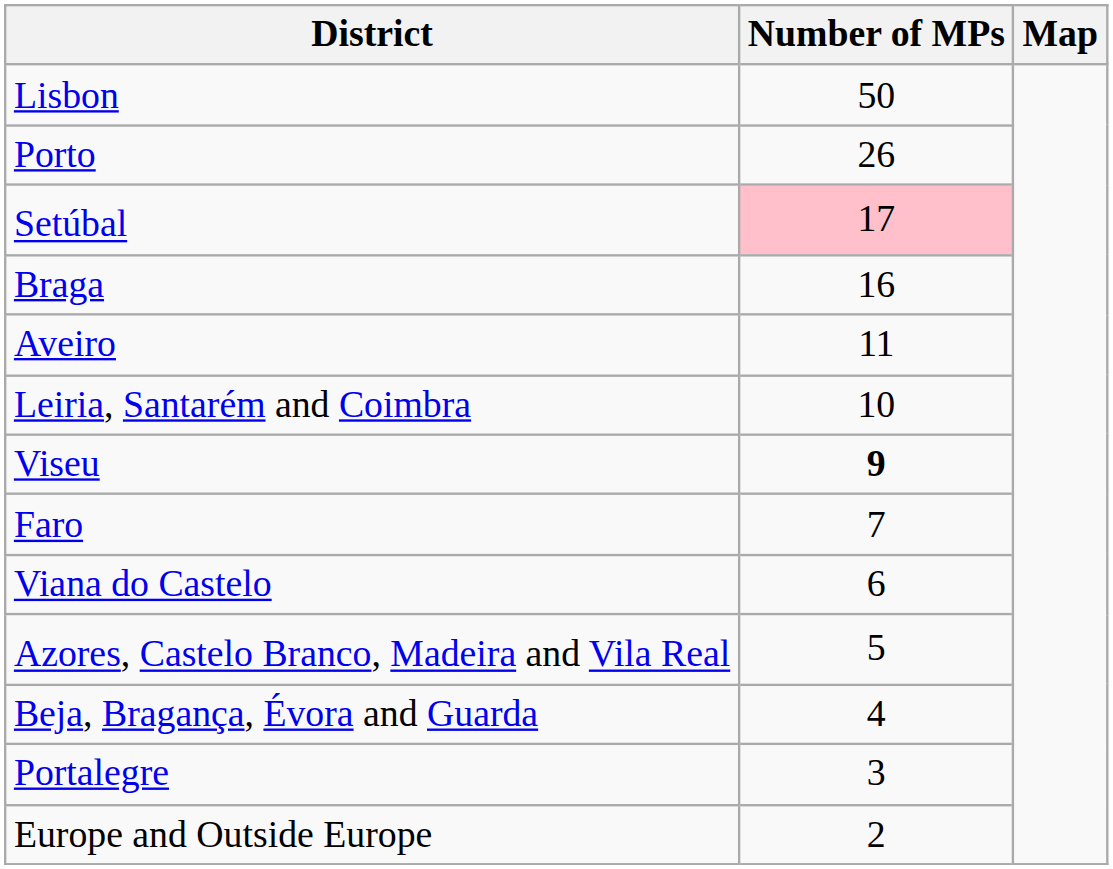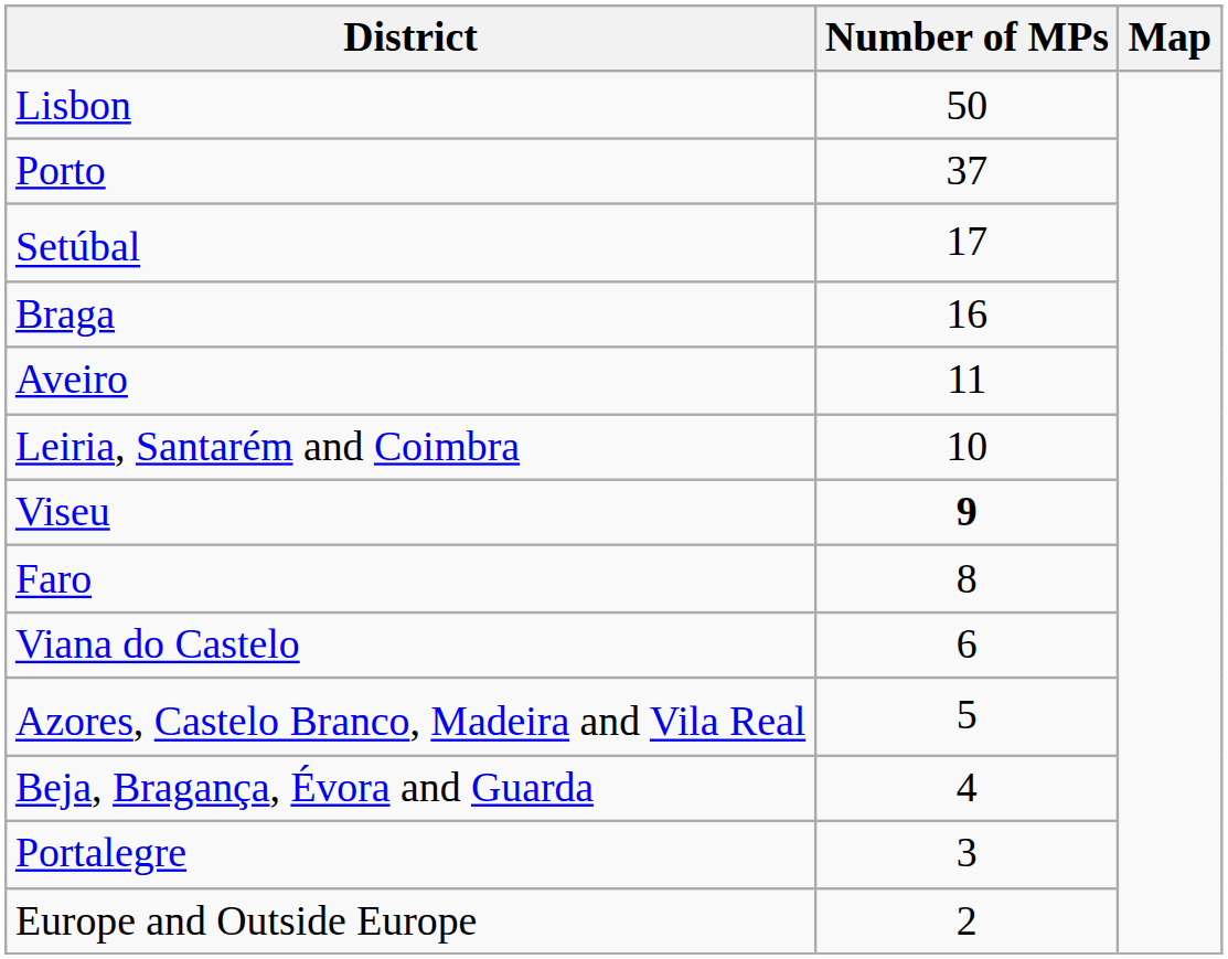Porto | Number of MPs: 26 -> 37
Setúbal | Number of MPs: pink background -> no background
Faro | Number of MPs: 7 -> 8
